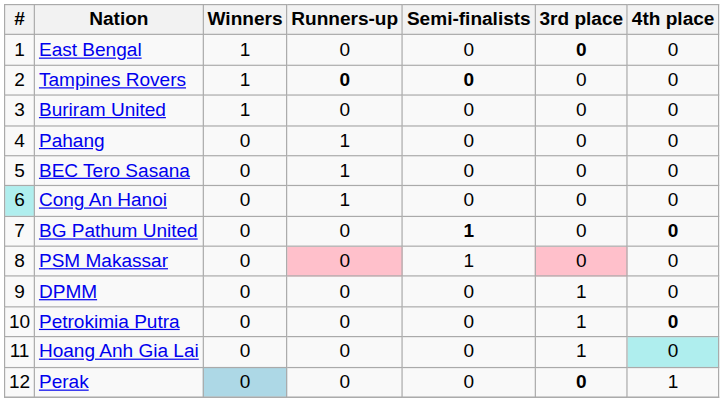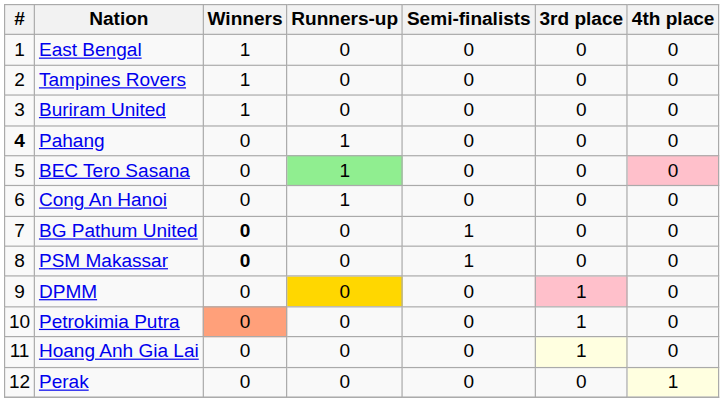East Bengal | 3rd place: bold -> normal
Tampines Rovers | Runners-up: bold -> normal
Tampines Rovers | Semi-finalists: bold -> normal
Pahang | #: normal -> bold
BEC Tero Sasana | Runners-up: no background -> lightgreen background
BEC Tero Sasana | 4th place: no background -> pink background
Cong An Hanoi | #: paleturquoise background -> no background
BG Pathum United | Winners: normal -> bold
BG Pathum United | Semi-finalists: bold -> normal
BG Pathum United | 4th place: bold -> normal
PSM Makassar | Winners: normal -> bold
PSM Makassar | Runners-up: pink background -> no background
PSM Makassar | 3rd place: pink background -> no background
DPMM | Runners-up: no background -> gold background
DPMM | 3rd place: no background -> pink background
Petrokimia Putra | Winners: no background -> lightsalmon background
Petrokimia Putra | 4th place: bold -> normal
Hoang Anh Gia Lai | 3rd place: no background -> lightyellow background
Hoang Anh Gia Lai | 4th place: paleturquoise background -> no background
Perak | Winners: lightblue background -> no background
Perak | 3rd place: bold -> normal
Perak | 4th place: no background -> lightyellow background
